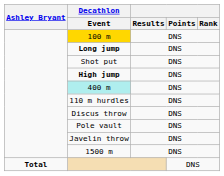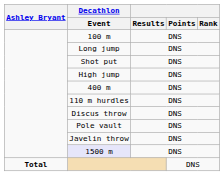100 m | Decathlon / Event: gold background -> no background
Long jump | Decathlon / Event: bold -> normal
High jump | Decathlon / Event: bold -> normal
400 m | Decathlon / Event: paleturquoise background -> no background
1500 m | Decathlon / Event: no background -> lavender background
